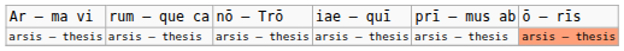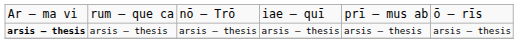row 2 | column 1: normal -> bold
row 2 | column 6: lightsalmon background -> no background
